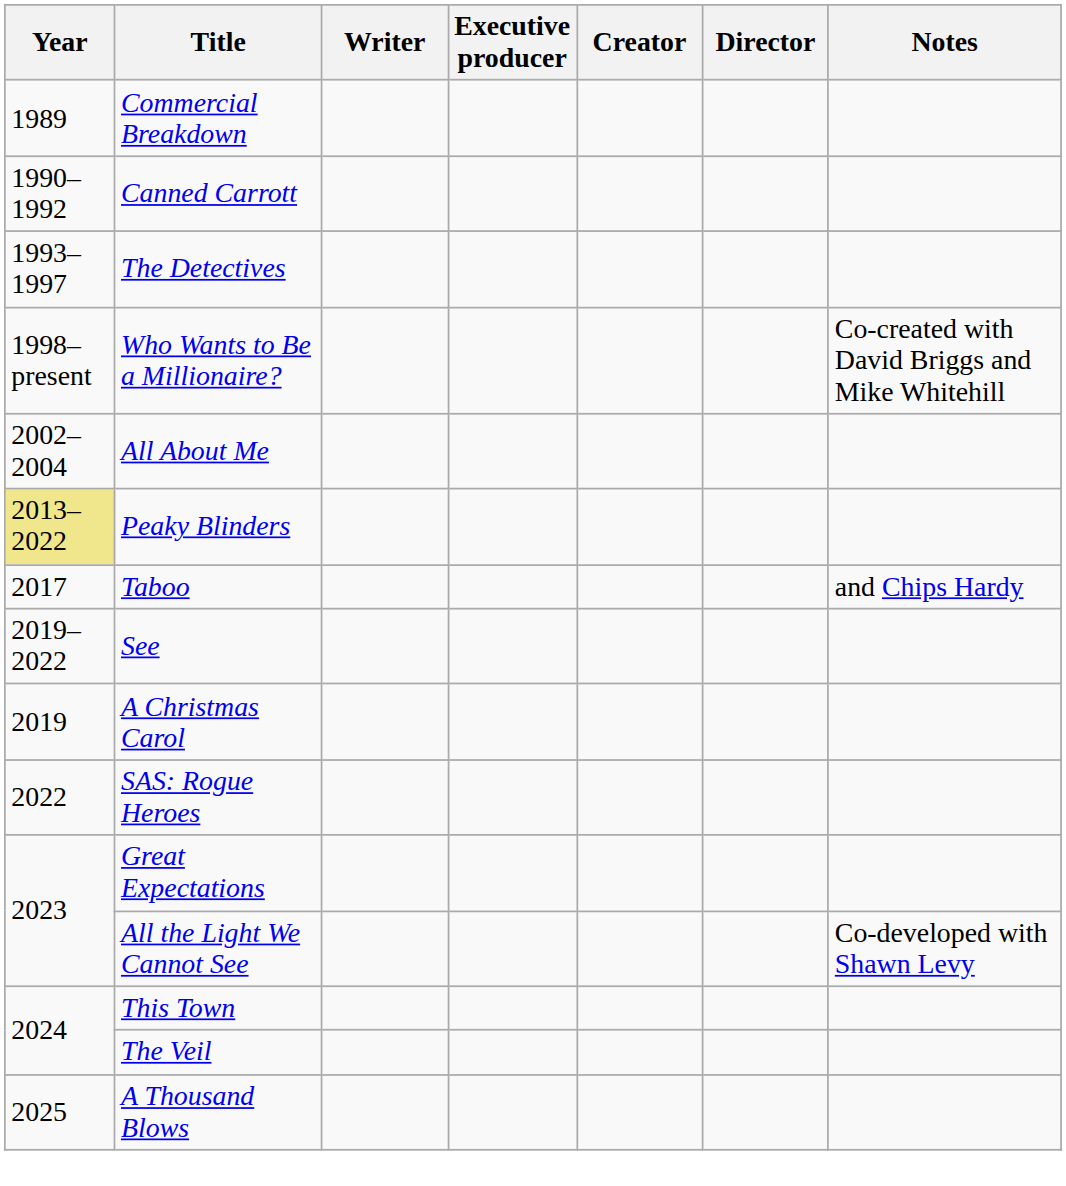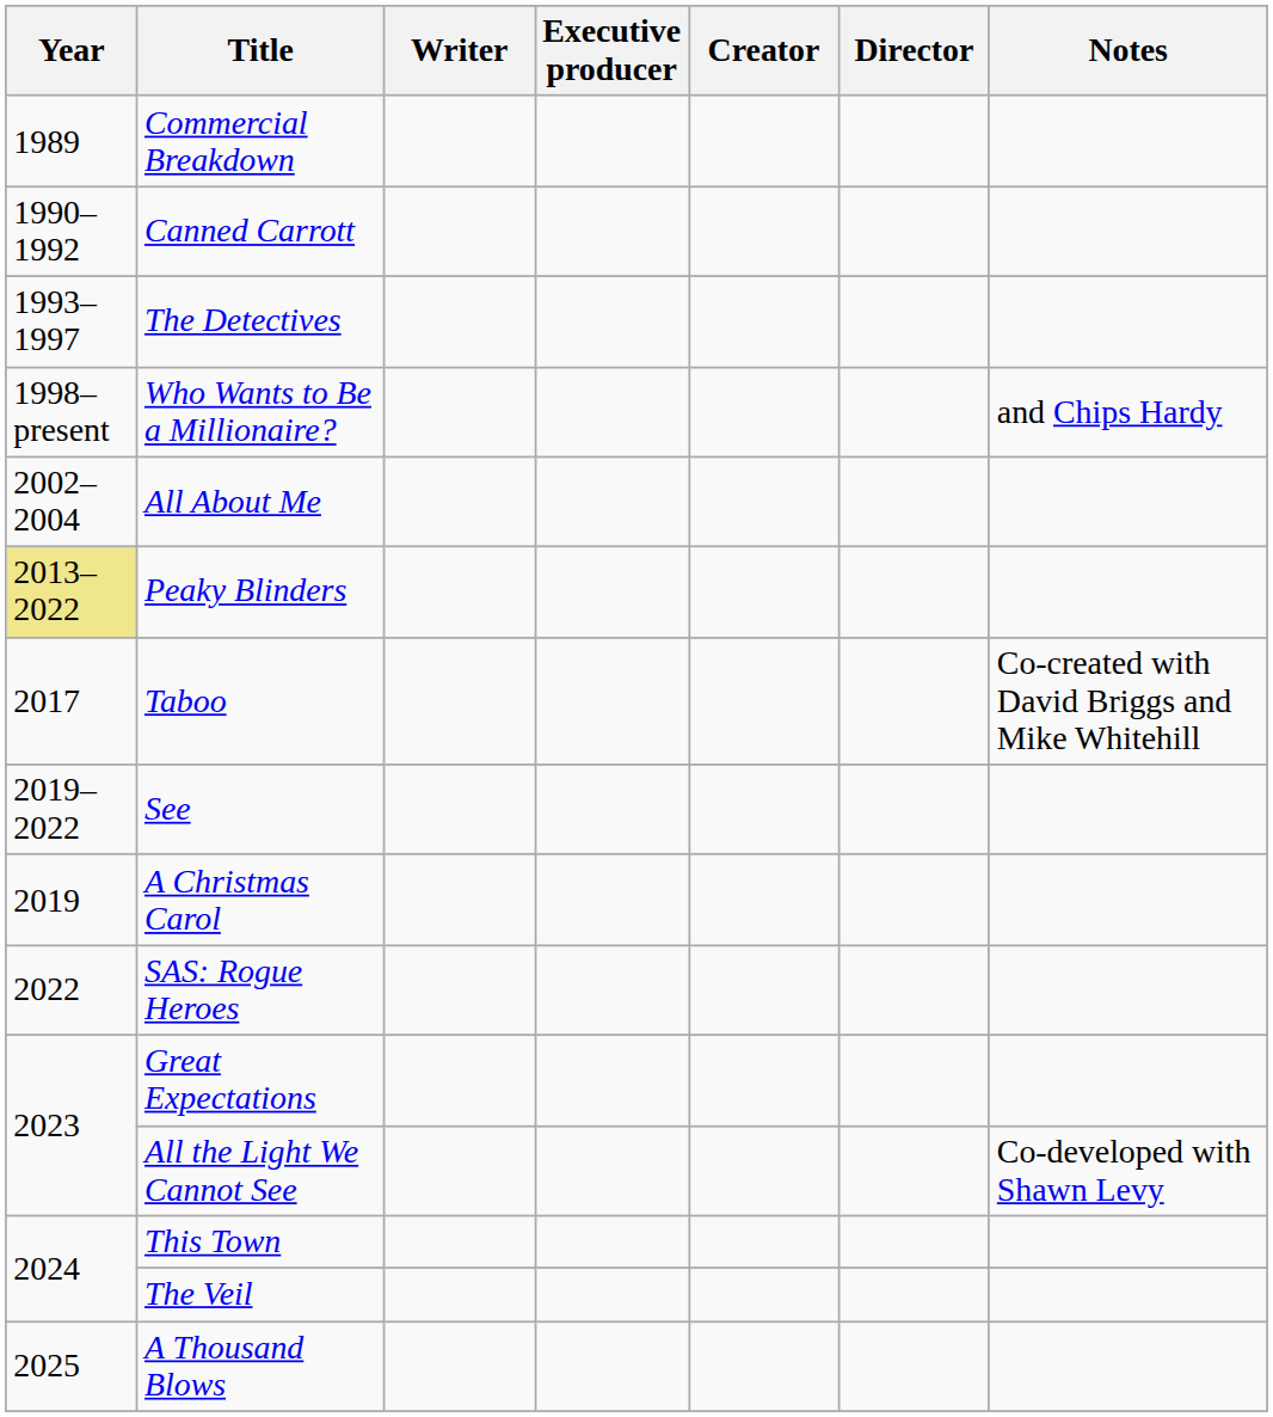Who Wants to Be a Millionaire? | Notes: Co-created with David Briggs and Mike Whitehill -> and Chips Hardy
Taboo | Notes: and Chips Hardy -> Co-created with David Briggs and Mike Whitehill
